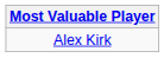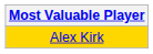row 2 | column 1: no background -> gold background
